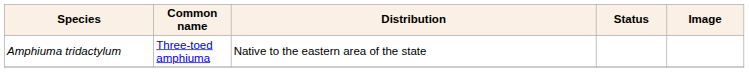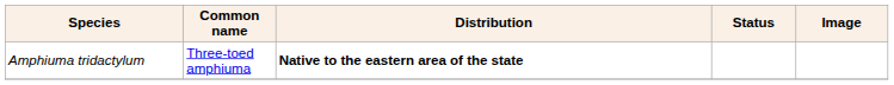Amphiuma tridactylum | Distribution: normal -> bold
